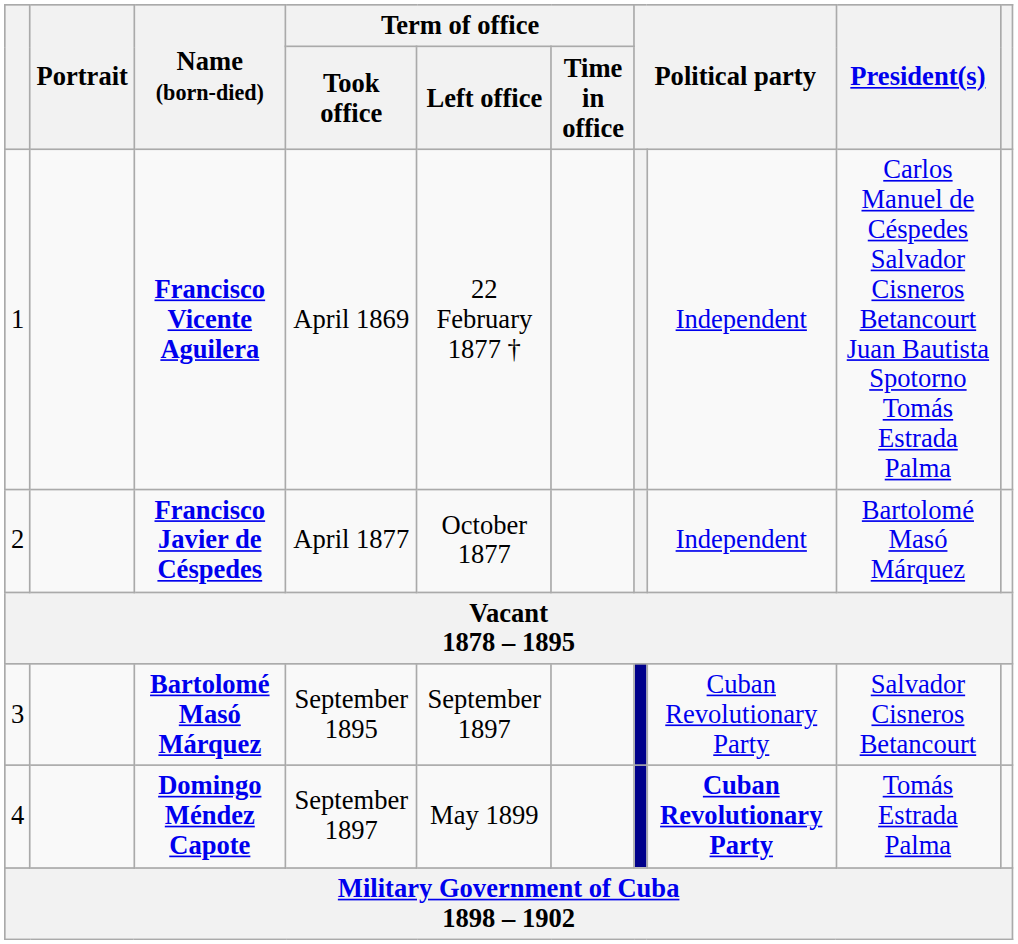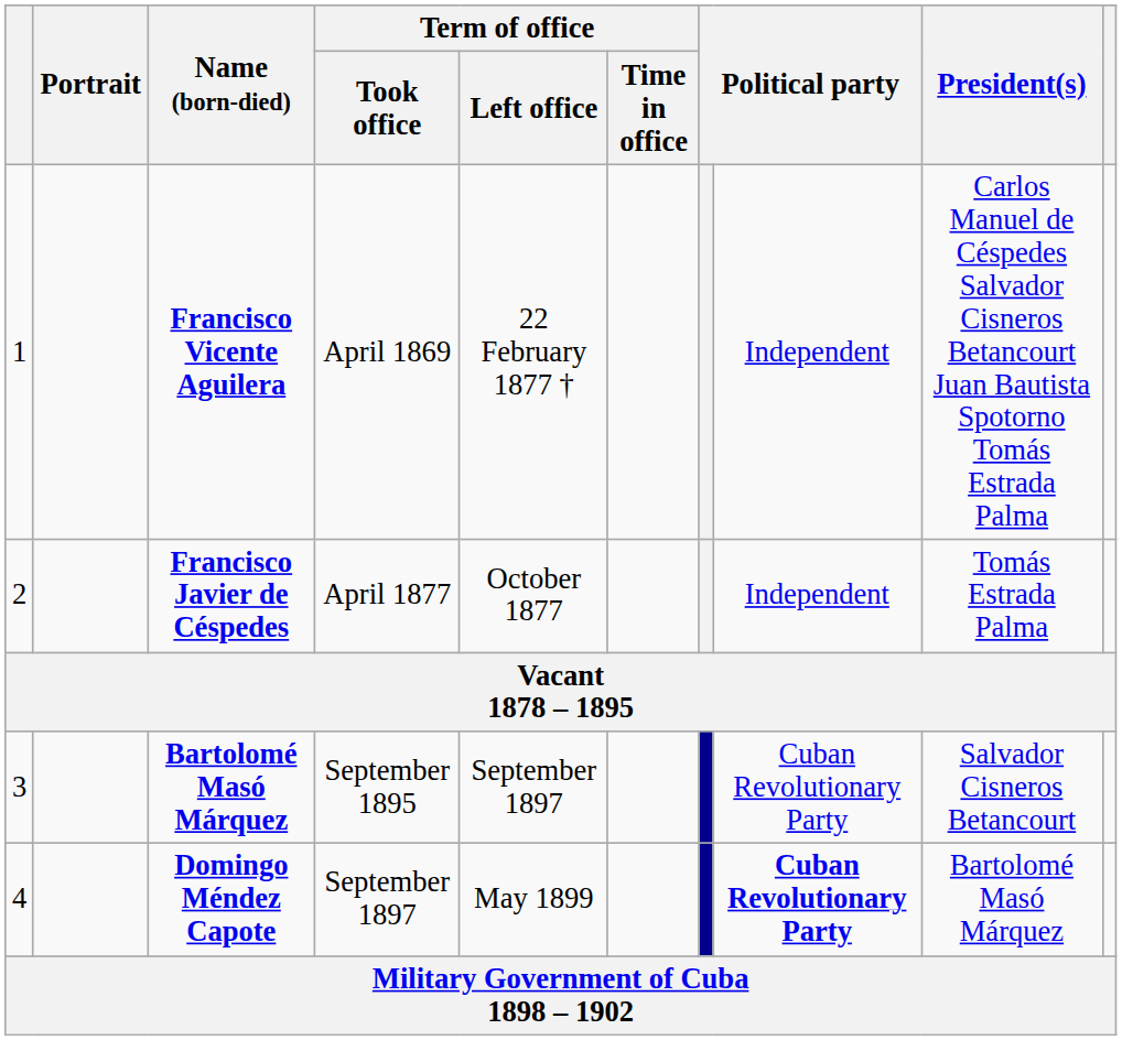Francisco Javier de Céspedes | President(s): Bartolomé Masó Márquez -> Tomás Estrada Palma
Domingo Méndez Capote | President(s): Tomás Estrada Palma -> Bartolomé Masó Márquez
